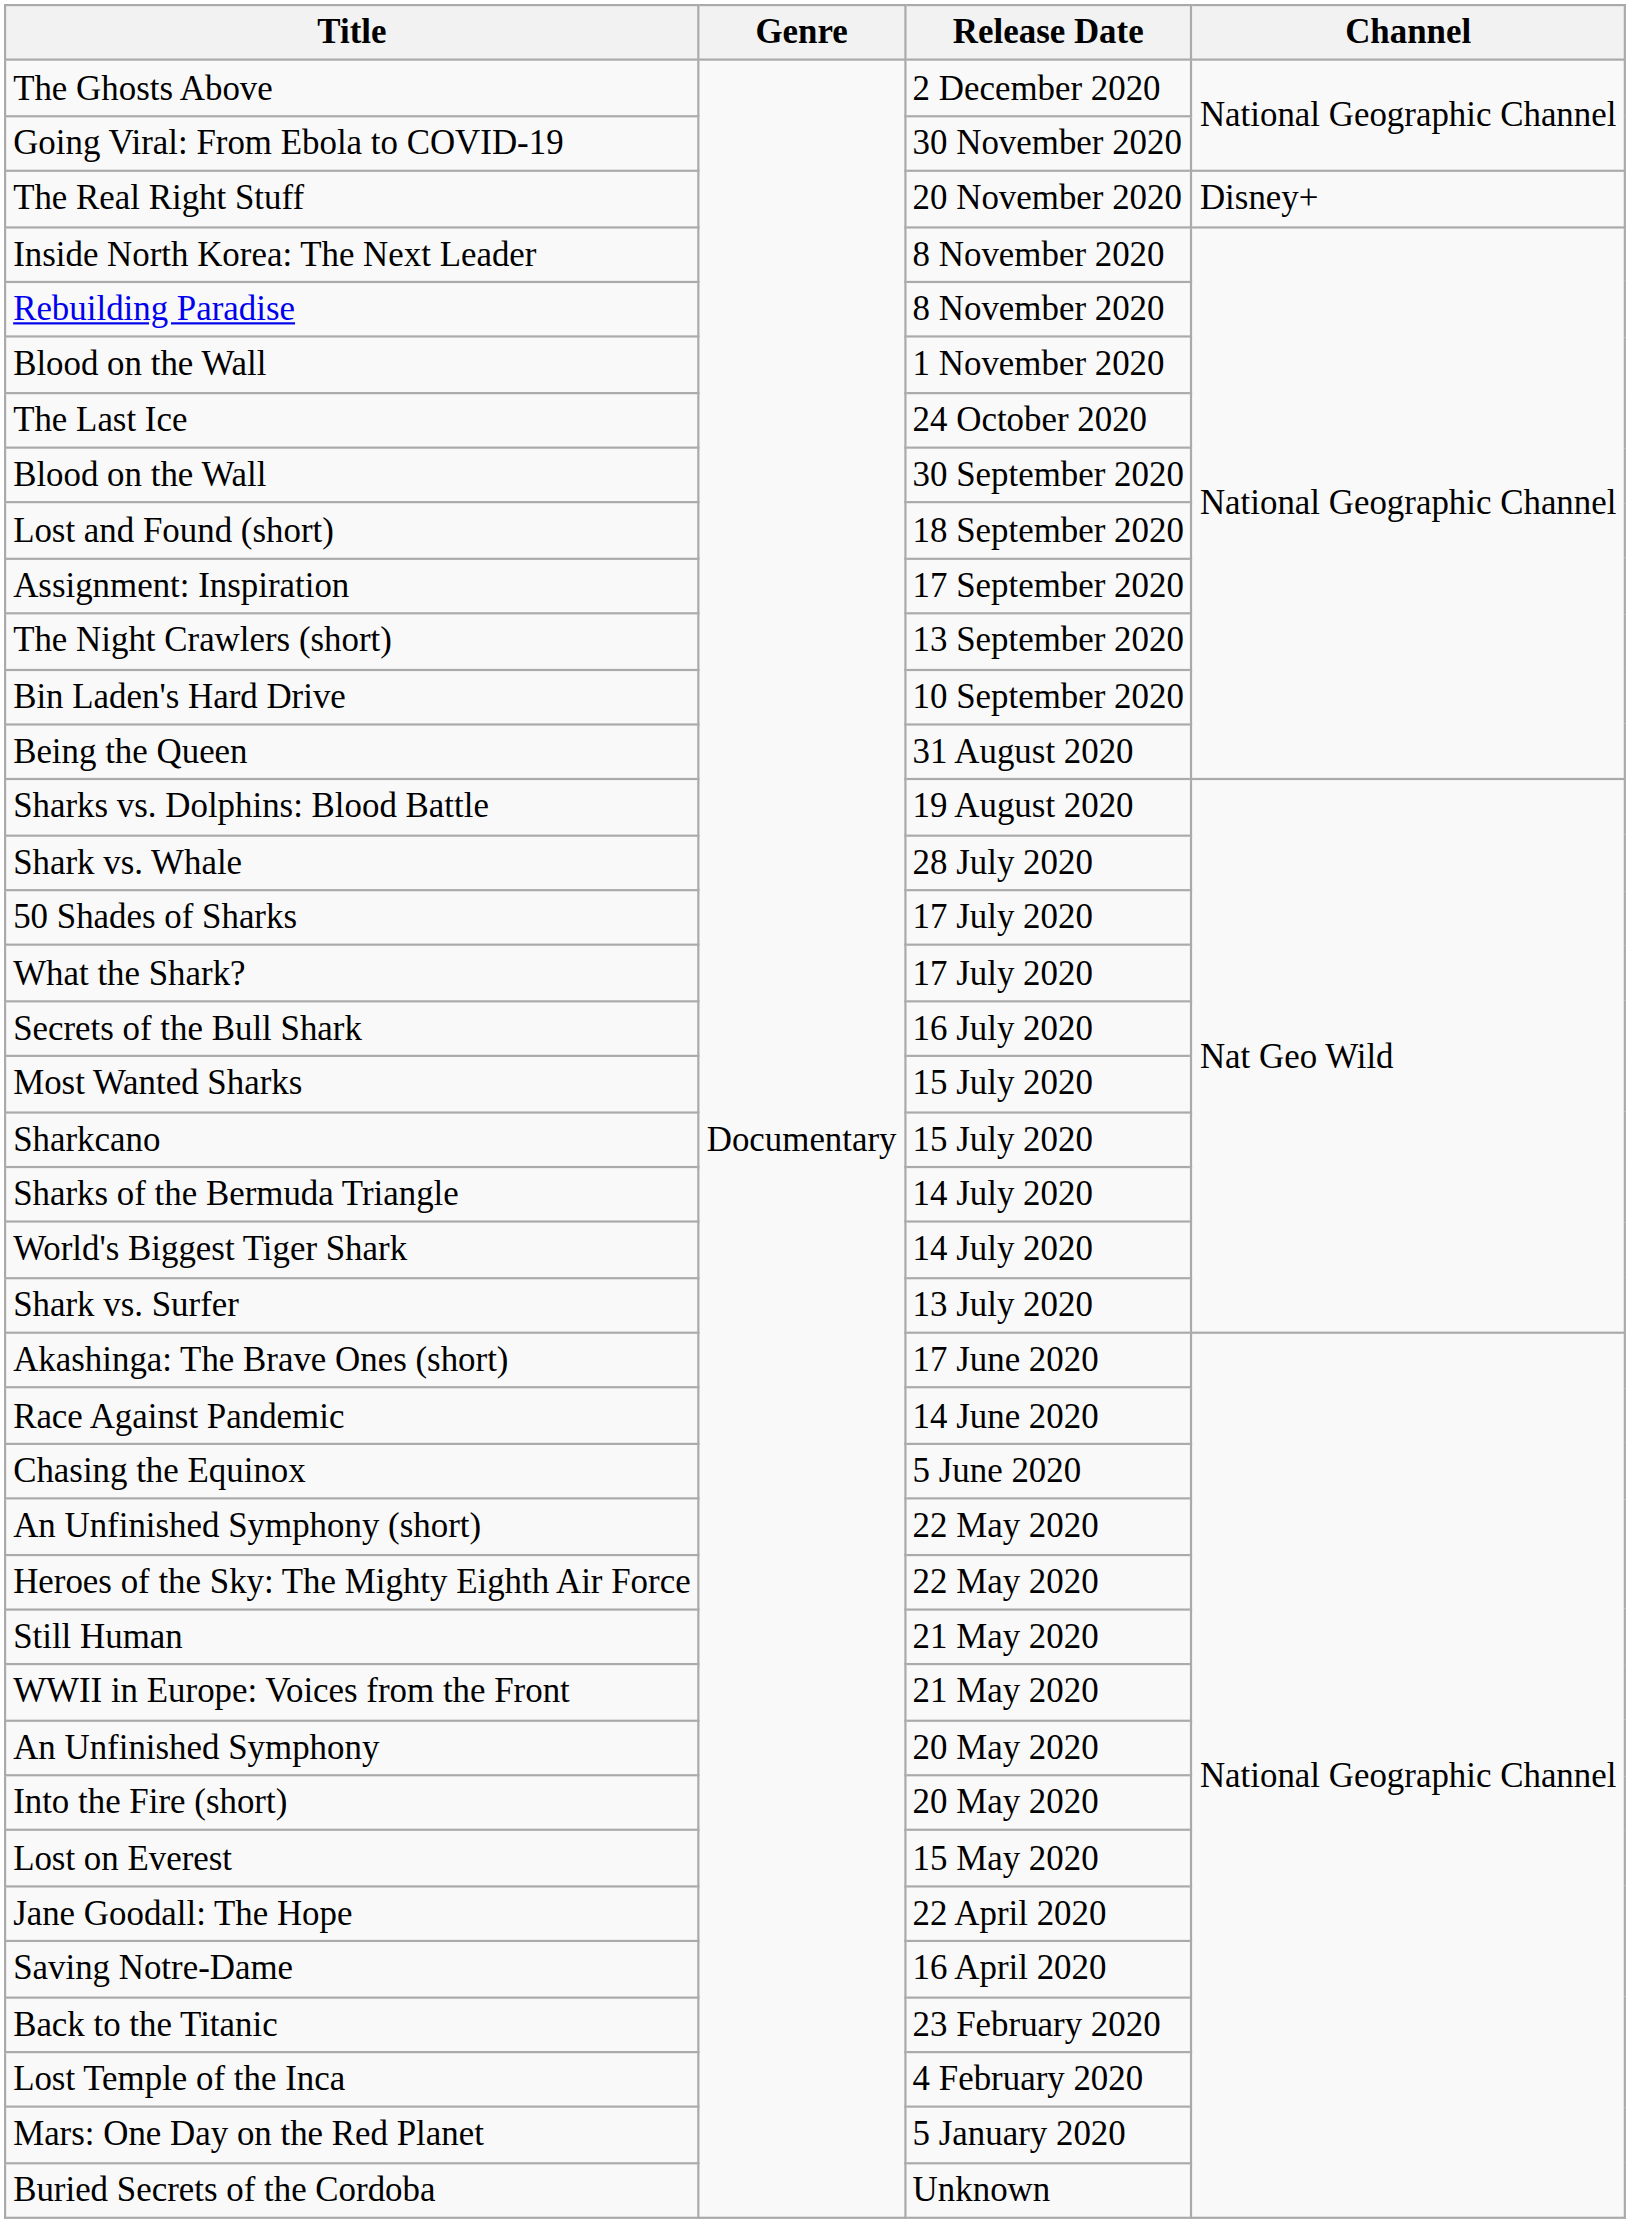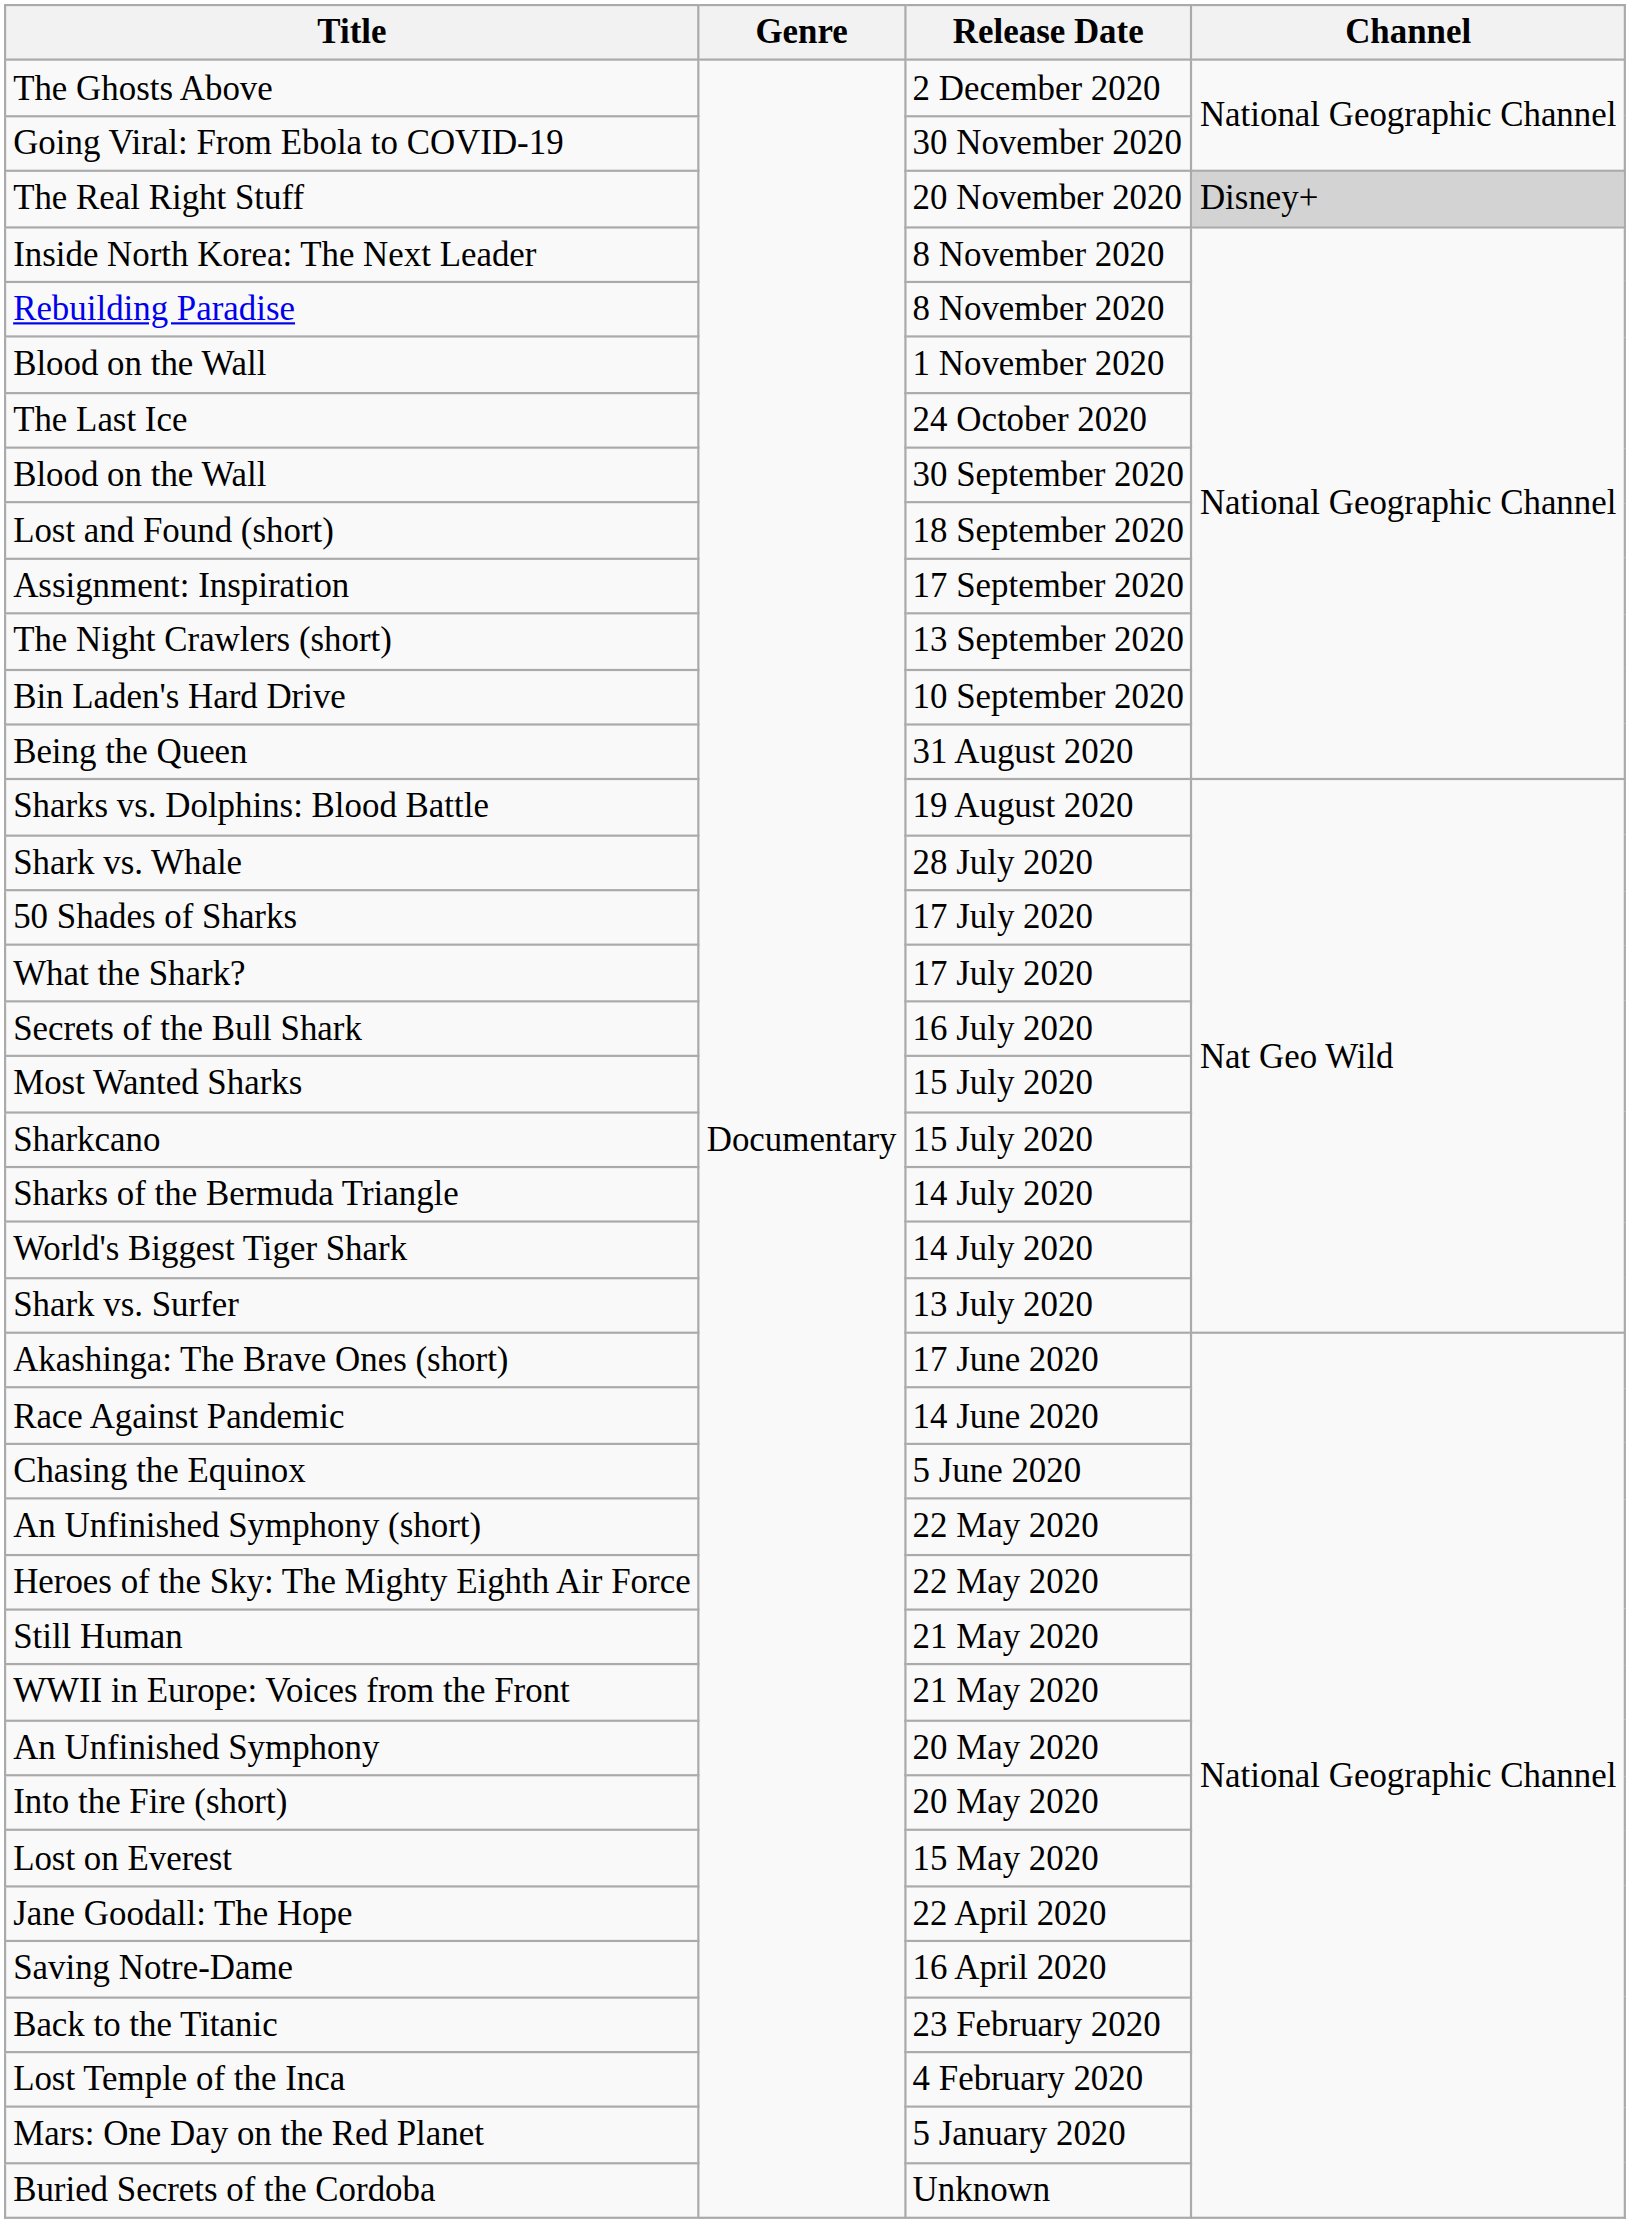The Real Right Stuff | Channel: no background -> lightgrey background
